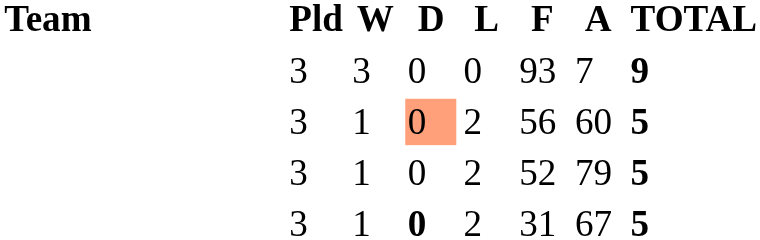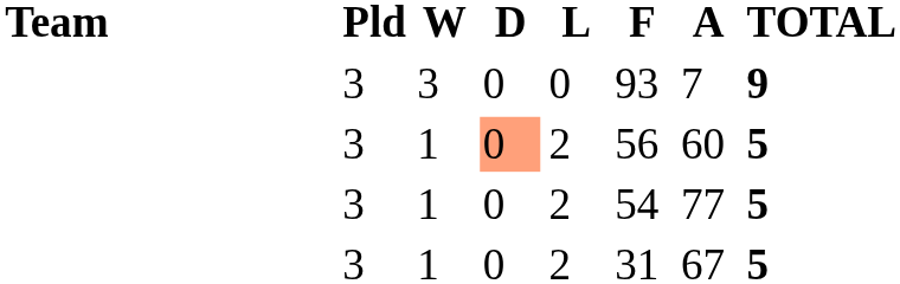row 4 | column 6: 52 -> 54
row 4 | column 7: 79 -> 77
row 5 | column 4: bold -> normal
